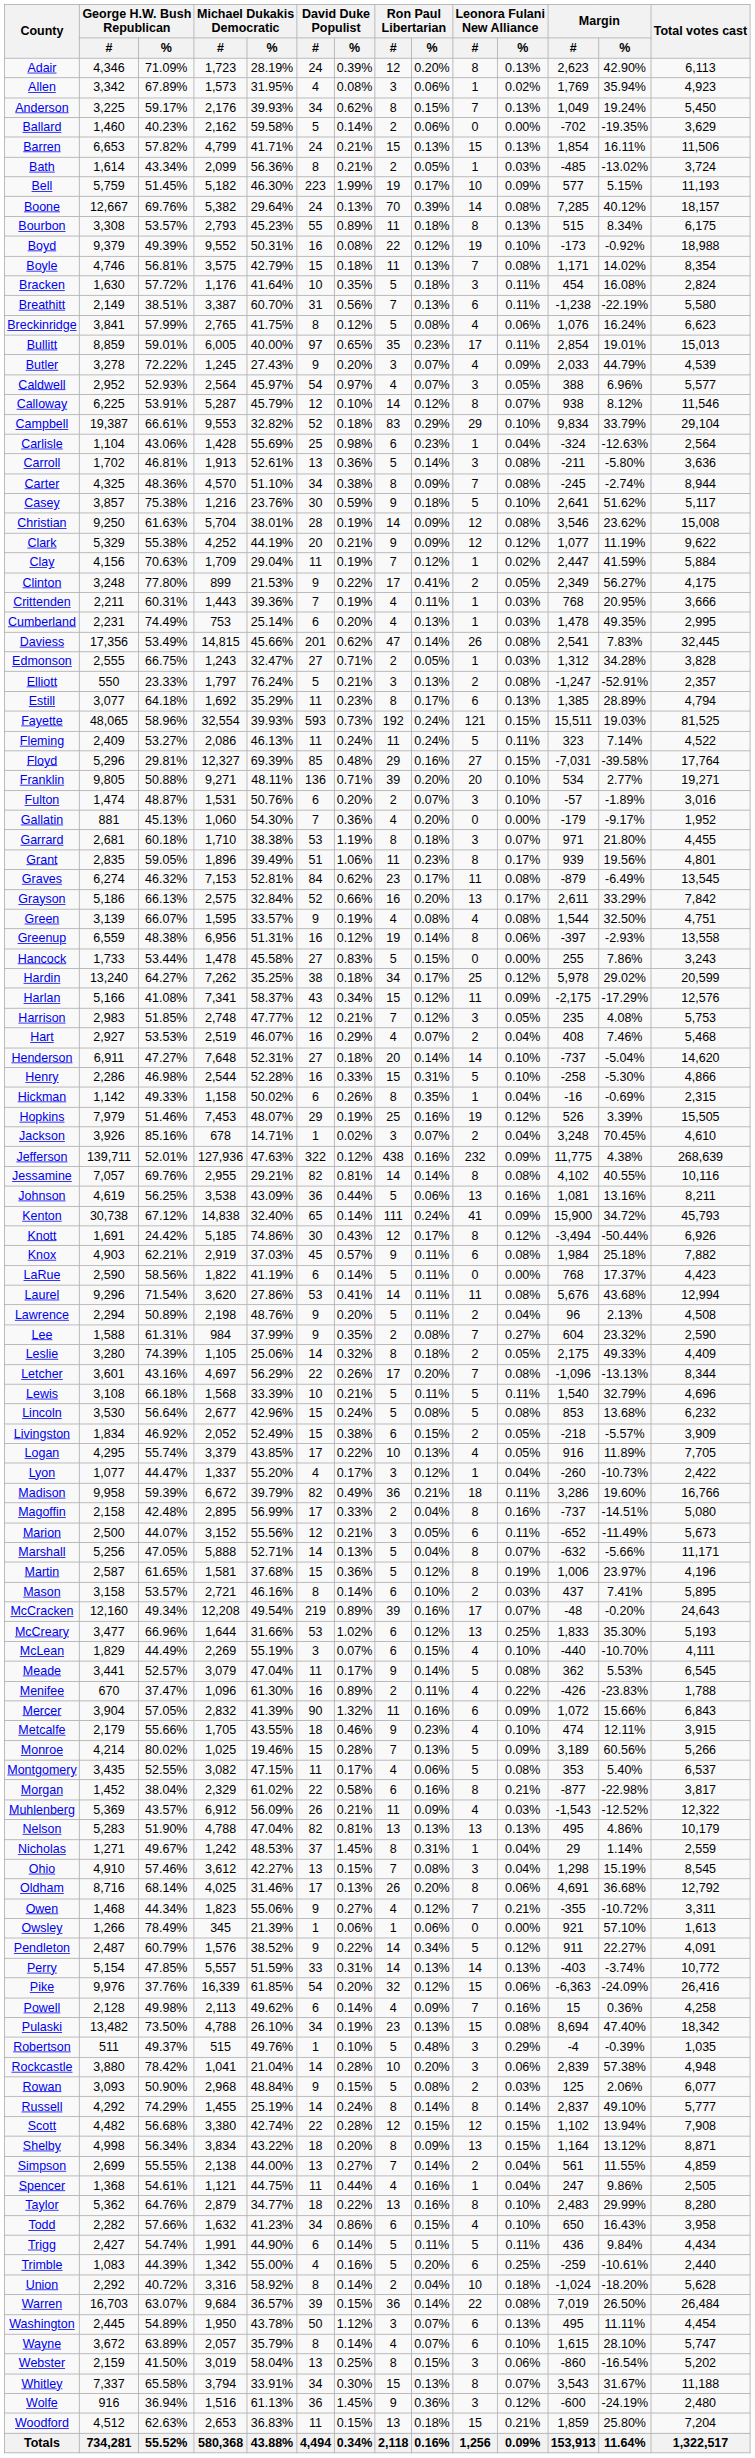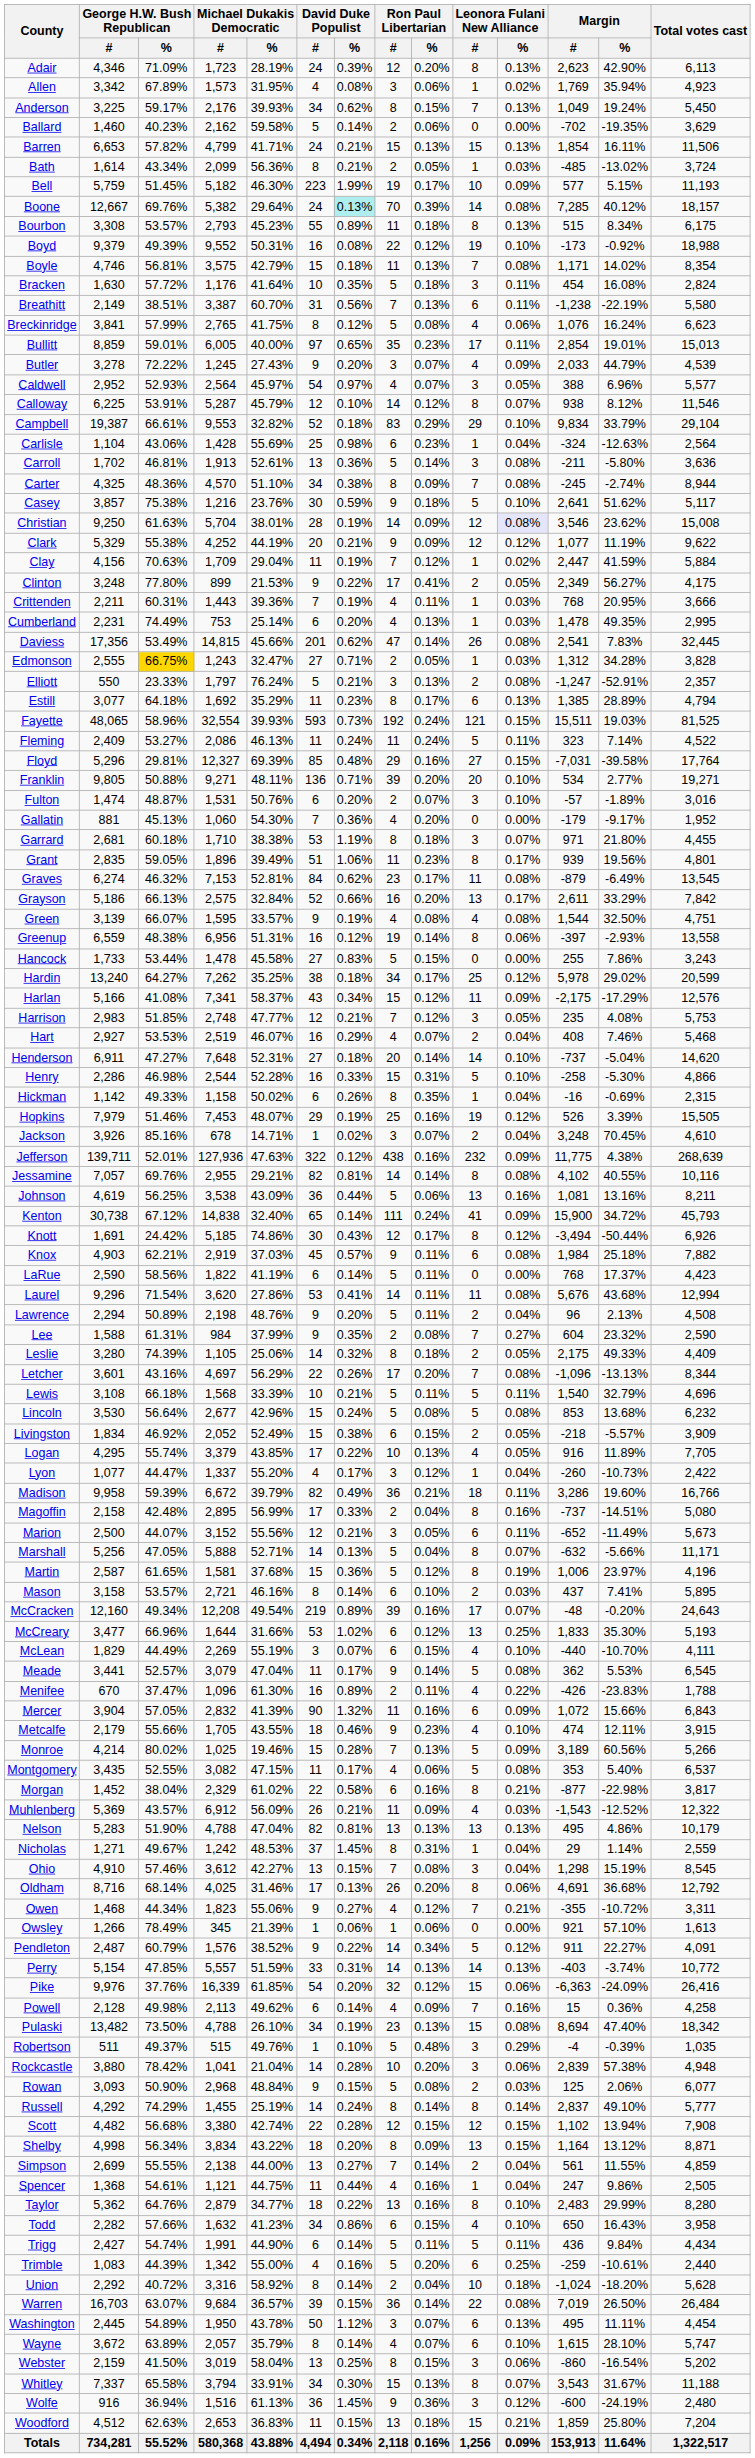Boone | David Duke Populist / %: no background -> paleturquoise background
Christian | Leonora Fulani New Alliance / %: no background -> lavender background
Edmonson | George H.W. Bush Republican / %: no background -> gold background
